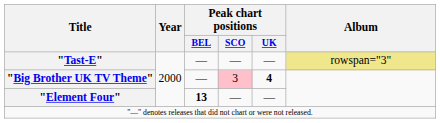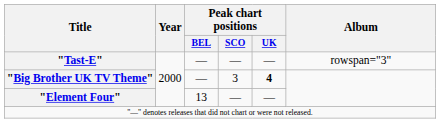"Tast-E" | Album: khaki background -> no background
"Big Brother UK TV Theme" | Peak chart positions / SCO: pink background -> no background
"Element Four" | Peak chart positions / BEL: bold -> normal
